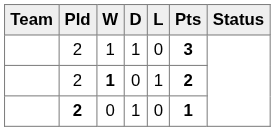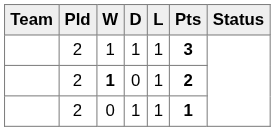row 2 | L: 0 -> 1
row 4 | Pld: bold -> normal
row 4 | L: 0 -> 1
